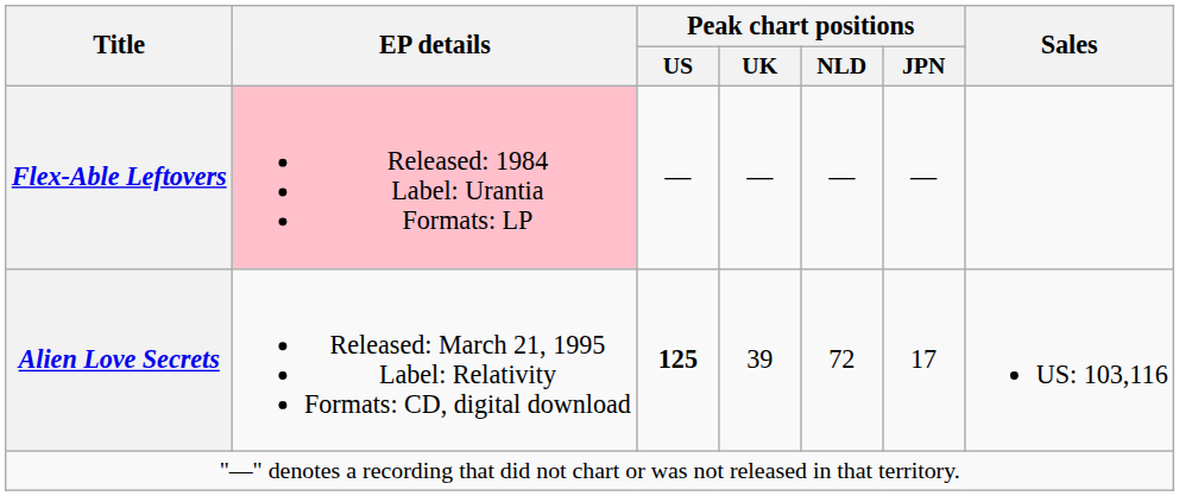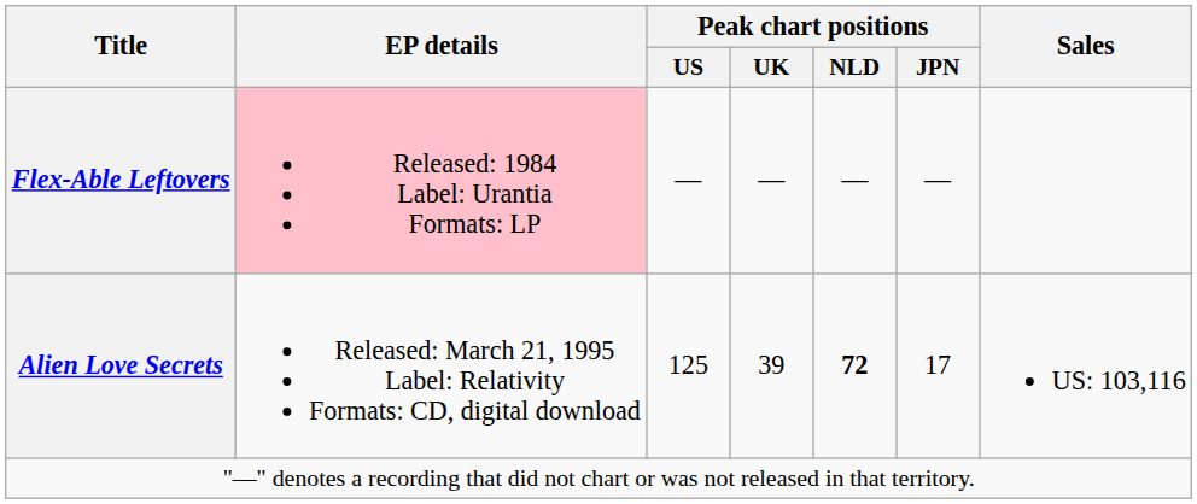Alien Love Secrets | Peak chart positions / US: bold -> normal
Alien Love Secrets | Peak chart positions / NLD: normal -> bold
